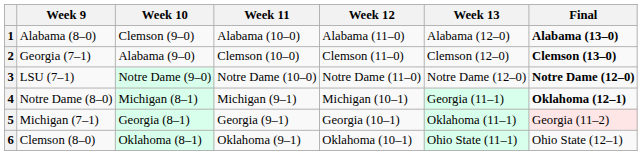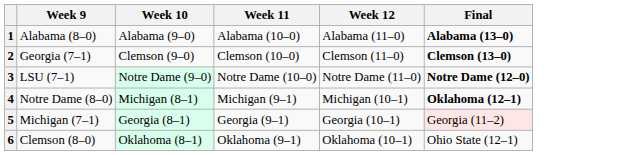- column: Week 13 | Alabama (12–0) | Clemson (12–0) | Notre Dame (12–0) | Georgia (11–1) | Oklahoma (11–1) | Ohio State (11–1)
1 | Week 10: Clemson (9–0) -> Alabama (9–0)
2 | Week 10: Alabama (9–0) -> Clemson (9–0)
